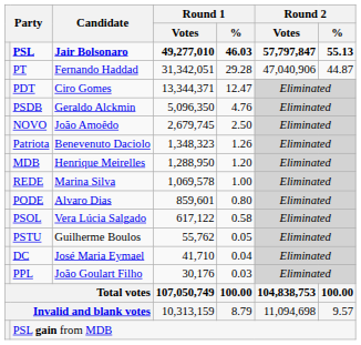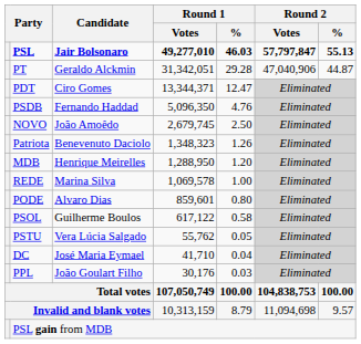PT | Candidate: Fernando Haddad -> Geraldo Alckmin
PSDB | Candidate: Geraldo Alckmin -> Fernando Haddad
PSOL | Candidate: Vera Lúcia Salgado -> Guilherme Boulos
PSTU | Candidate: Guilherme Boulos -> Vera Lúcia Salgado
